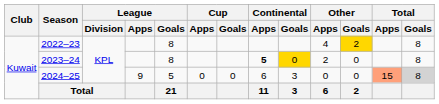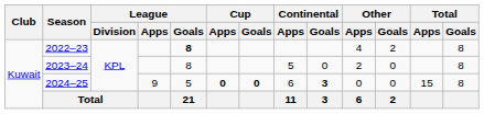2022–23 | League / Goals: normal -> bold
2022–23 | Other / Goals: gold background -> no background
2023–24 | Continental / Apps: bold -> normal
2023–24 | Continental / Goals: gold background -> no background
2024–25 | Cup / Apps: normal -> bold
2024–25 | Cup / Goals: normal -> bold
2024–25 | Continental / Goals: normal -> bold
2024–25 | Total / Apps: lightsalmon background -> no background
2024–25 | Total / Goals: lightgrey background -> no background
